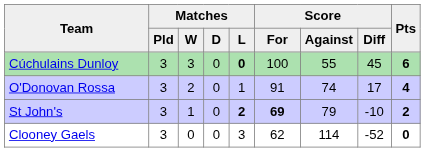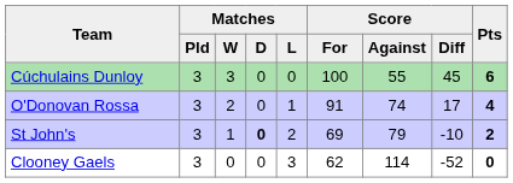Cúchulains Dunloy | Matches / L: bold -> normal
St John's | Matches / D: normal -> bold
St John's | Matches / L: bold -> normal
St John's | Score / For: bold -> normal
